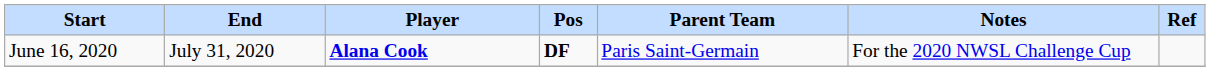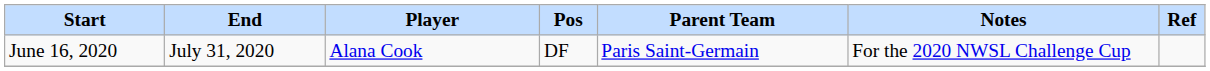June 16, 2020 | Player: bold -> normal
June 16, 2020 | Pos: bold -> normal
